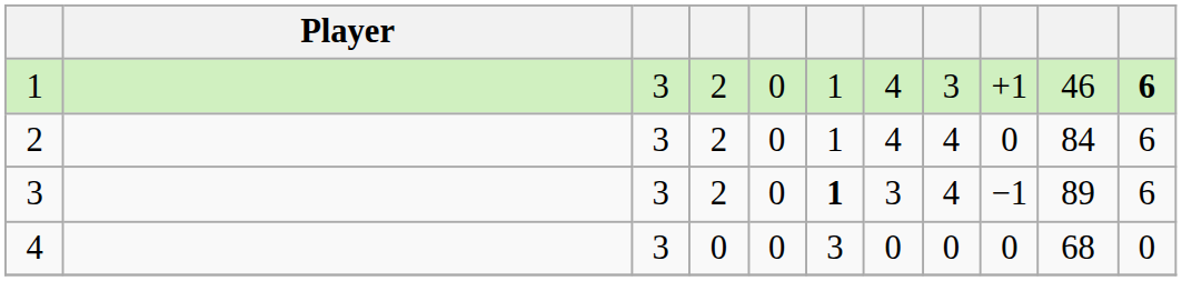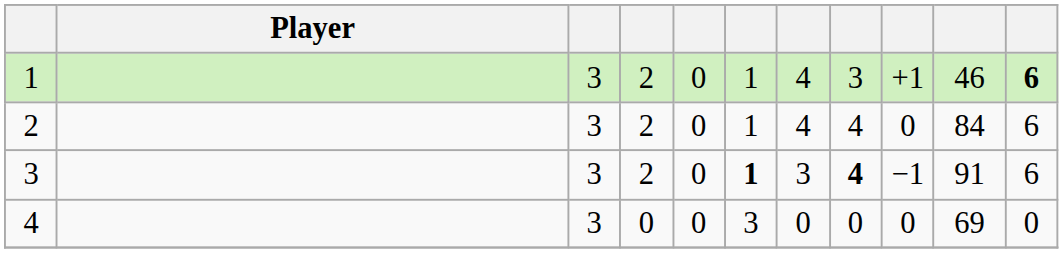row 4 | column 8: normal -> bold
row 4 | column 10: 89 -> 91
row 5 | column 10: 68 -> 69
